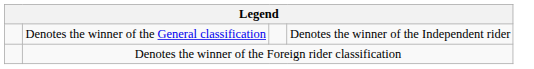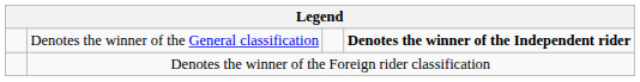Denotes the winner of the General classification | column 4: normal -> bold
